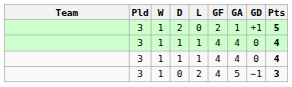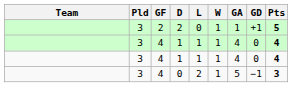columns swapped: W <-> GF
